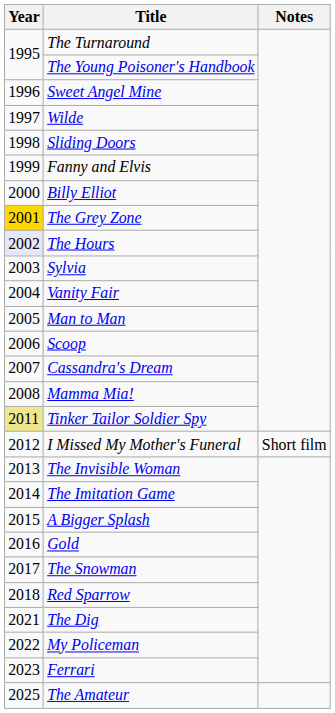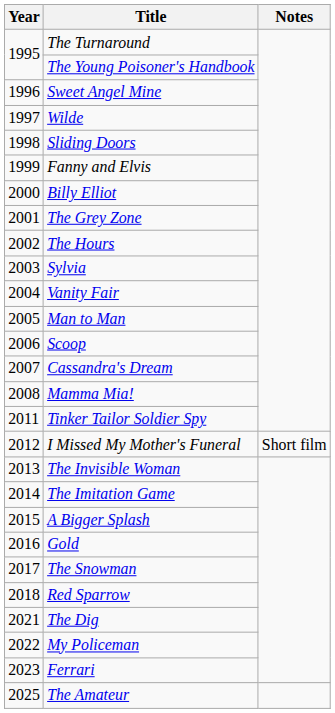The Grey Zone | Year: gold background -> no background
The Hours | Year: lavender background -> no background
Tinker Tailor Soldier Spy | Year: khaki background -> no background
